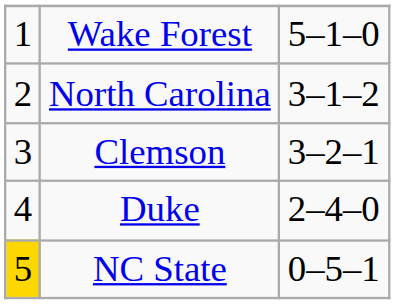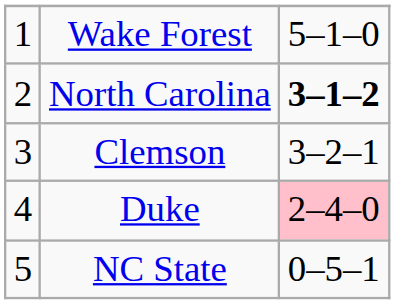North Carolina | column 3: normal -> bold
Duke | column 3: no background -> pink background
NC State | column 1: gold background -> no background
